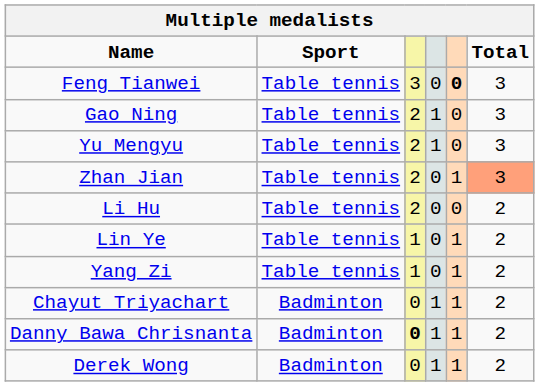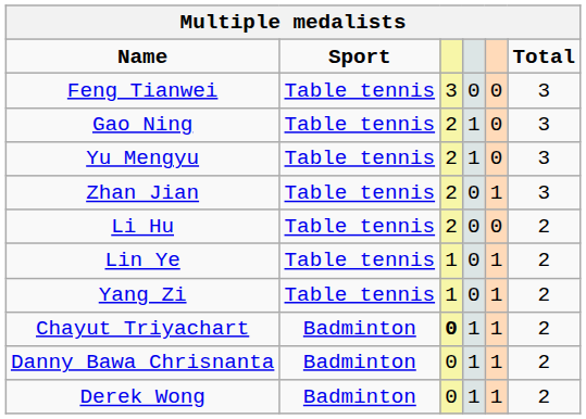Feng Tianwei | column 5: bold -> normal
Zhan Jian | Total: lightsalmon background -> no background
Chayut Triyachart | column 3: normal -> bold
Danny Bawa Chrisnanta | column 3: bold -> normal
